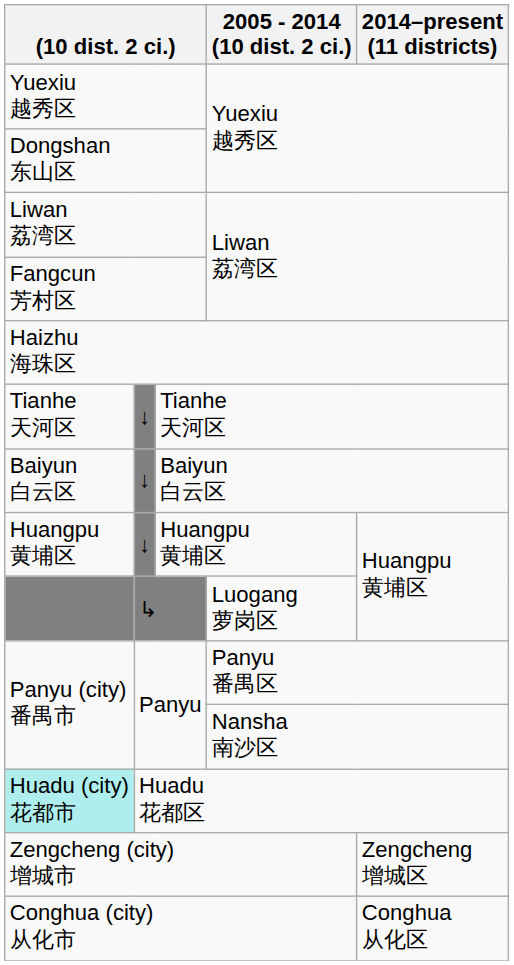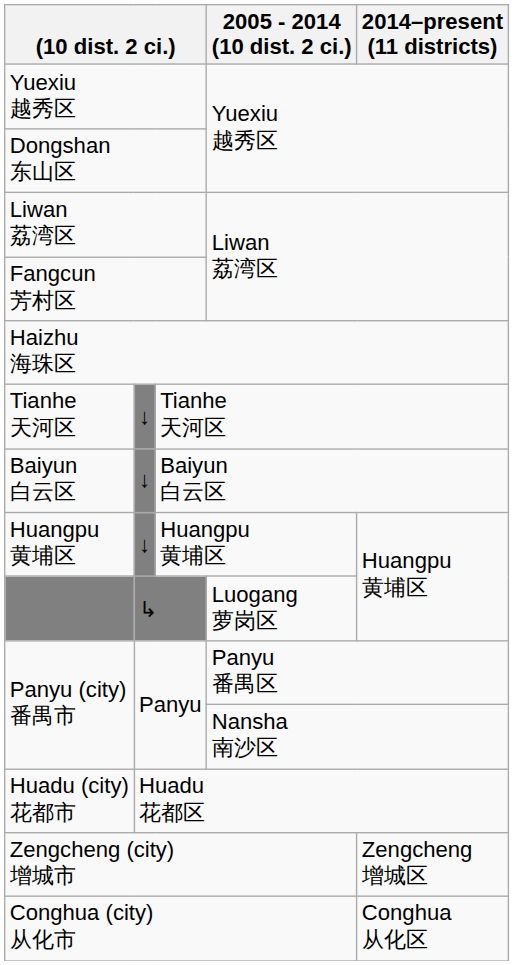Huadu (city) 花都市 | column 1: paleturquoise background -> no background
